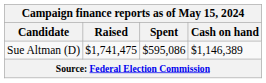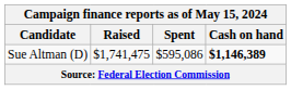Sue Altman (D) | Cash on hand: normal -> bold
